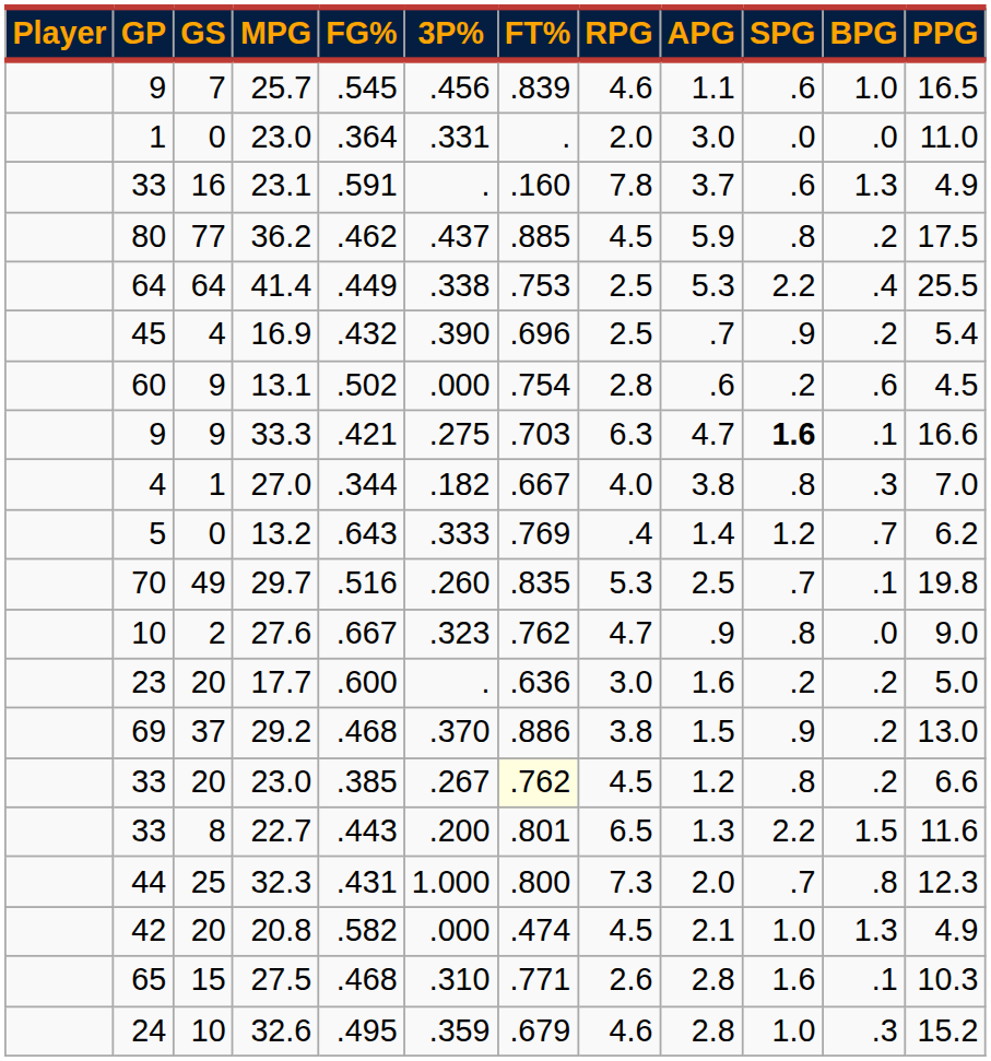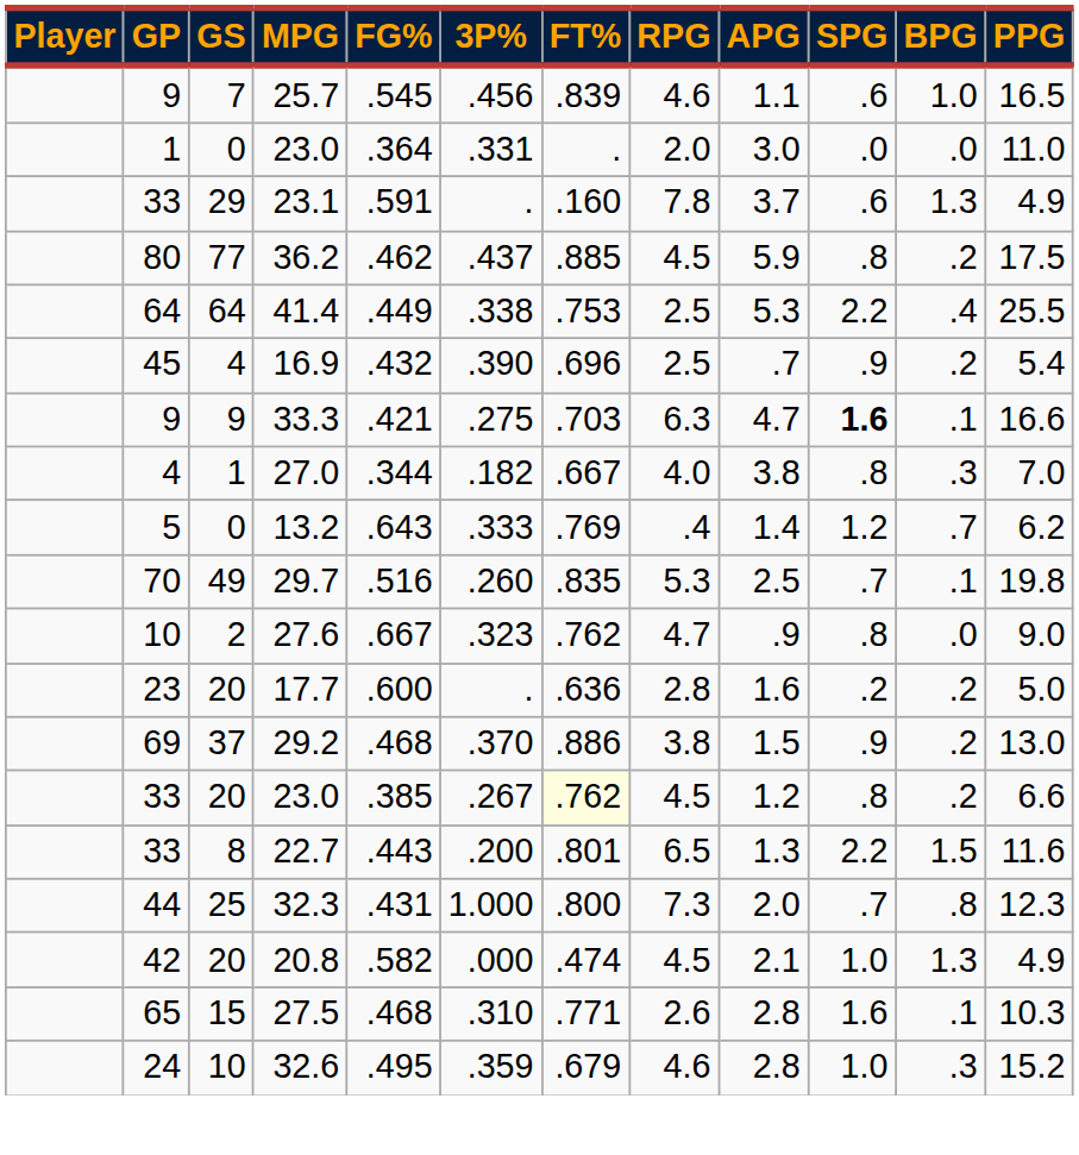23.1 | GS: 16 -> 29
- row: 60 | 9 | 13.1 | .502 | .000 | .754 | 2.8 | .6 | .2 | .6 | 4.5
17.7 | RPG: 3.0 -> 2.8
